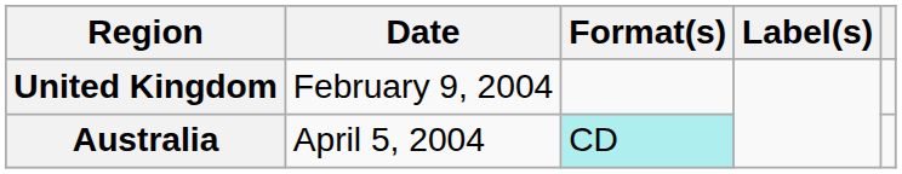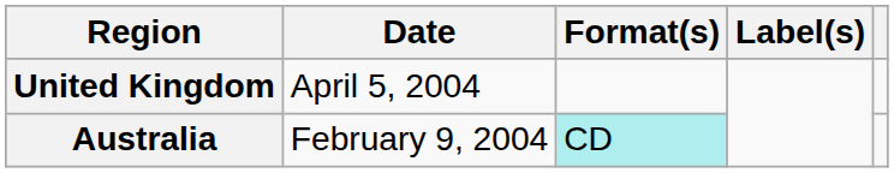United Kingdom | Date: February 9, 2004 -> April 5, 2004
Australia | Date: April 5, 2004 -> February 9, 2004
